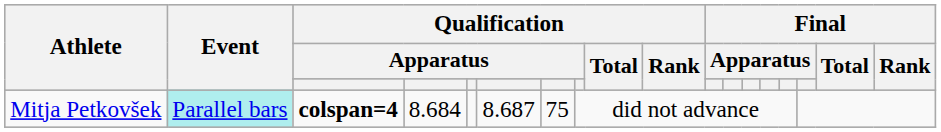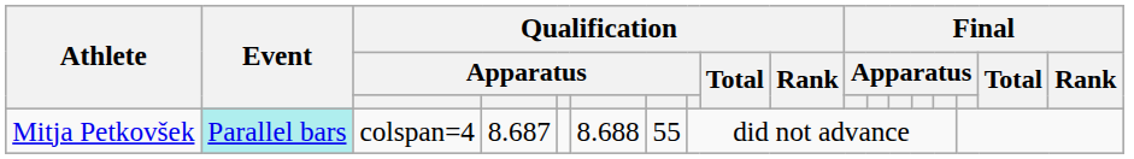Mitja Petkovšek | column 3: bold -> normal
Mitja Petkovšek | column 4: 8.684 -> 8.687
Mitja Petkovšek | column 6: 8.687 -> 8.688
Mitja Petkovšek | column 7: 75 -> 55
